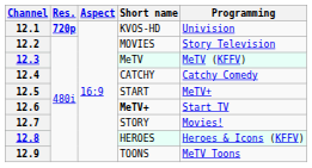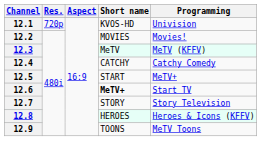12.1 | Res.: bold -> normal
12.2 | Programming: Story Television -> Movies!
12.7 | Programming: Movies! -> Story Television
